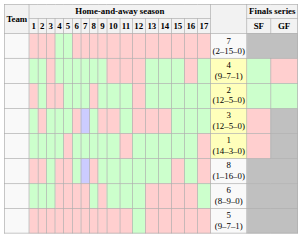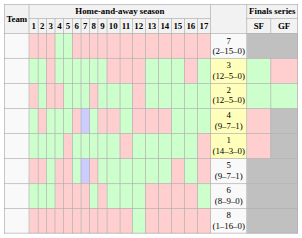row 4 | column 19: 4 (9–7–1) -> 3 (12–5–0)
row 6 | column 19: 3 (12–5–0) -> 4 (9–7–1)
row 8 | column 19: 8 (1–16–0) -> 5 (9–7–1)
row 10 | column 19: 5 (9–7–1) -> 8 (1–16–0)
